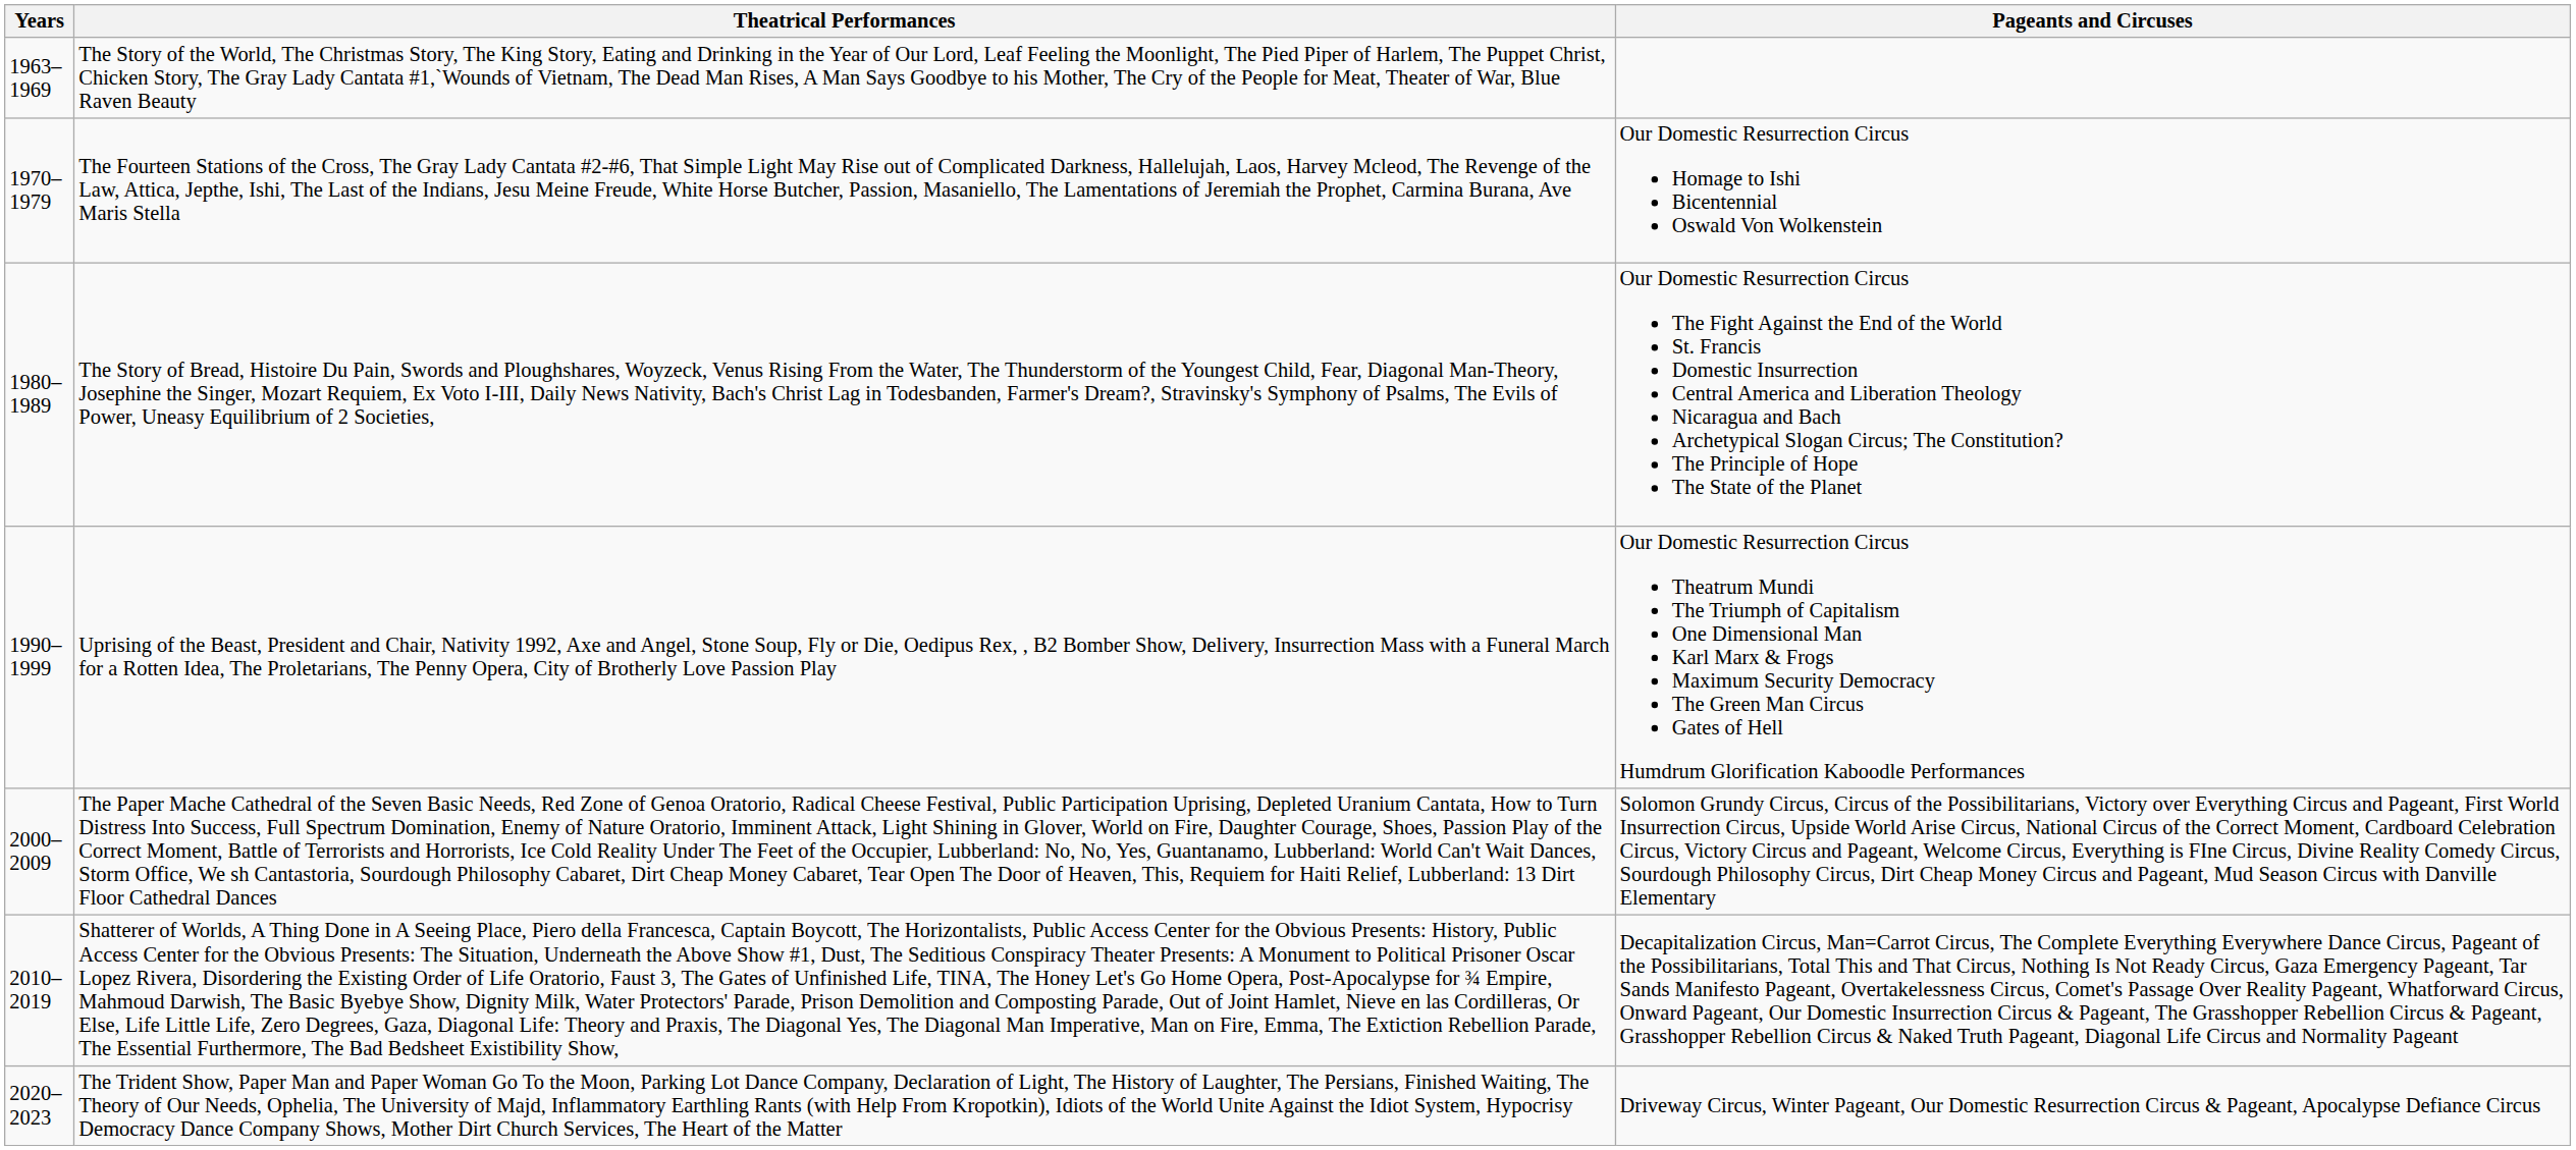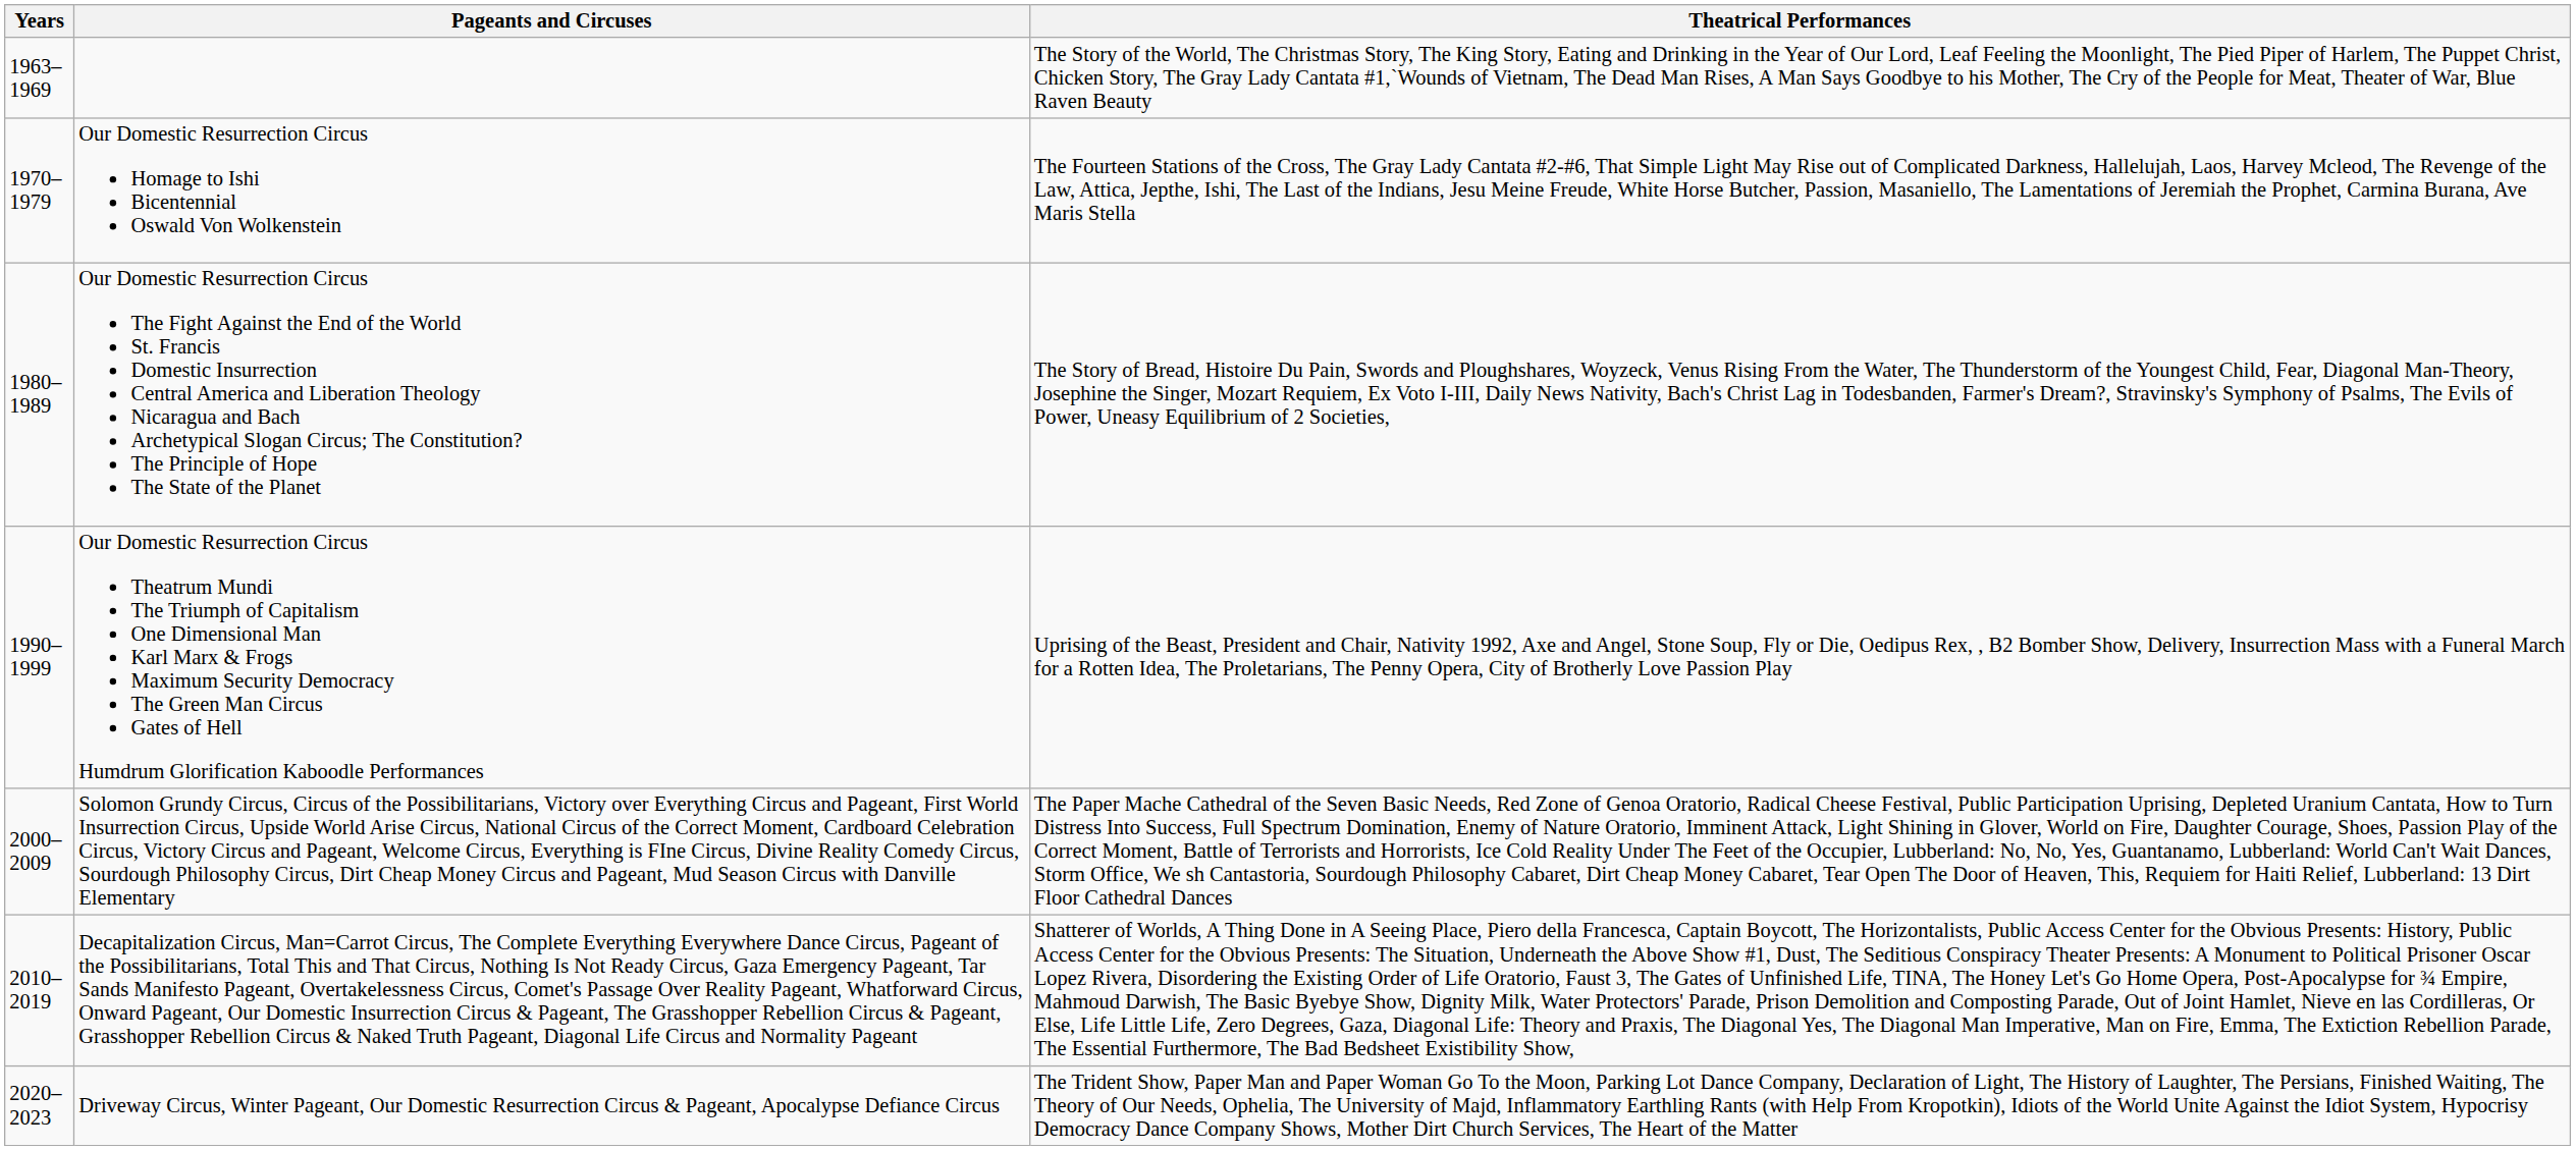columns swapped: Theatrical Performances <-> Pageants and Circuses
